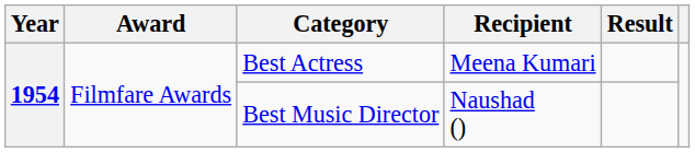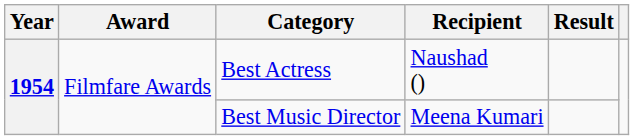Best Actress | Recipient: Meena Kumari -> Naushad ()
Best Music Director | Recipient: Naushad () -> Meena Kumari
